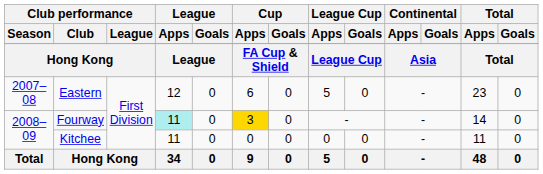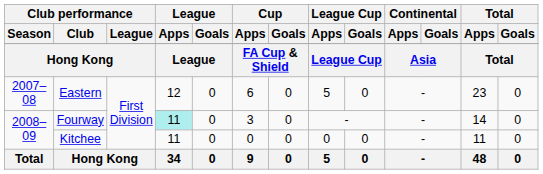Fourway | Cup / Apps: gold background -> no background
